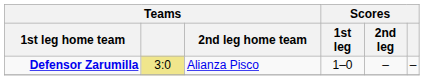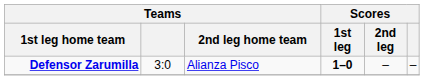Defensor Zarumilla | Teams: khaki background -> no background
Defensor Zarumilla | Scores / 1st leg: normal -> bold
